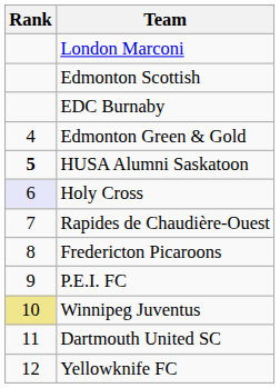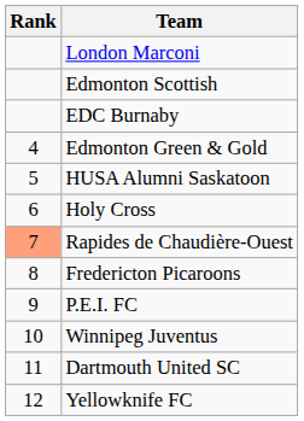HUSA Alumni Saskatoon | Rank: bold -> normal
Holy Cross | Rank: lavender background -> no background
Rapides de Chaudière-Ouest | Rank: no background -> lightsalmon background
Winnipeg Juventus | Rank: khaki background -> no background
